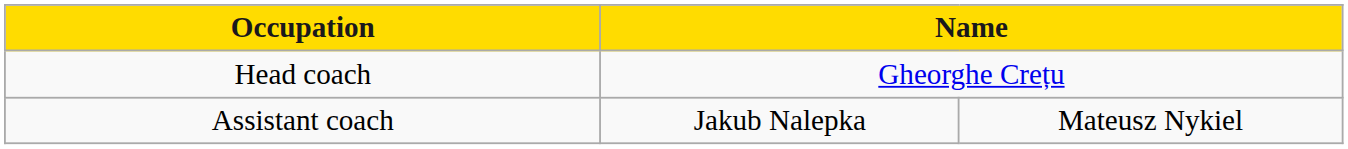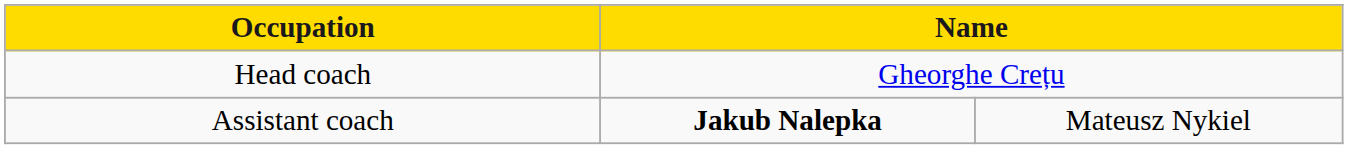Assistant coach | column 2: normal -> bold
